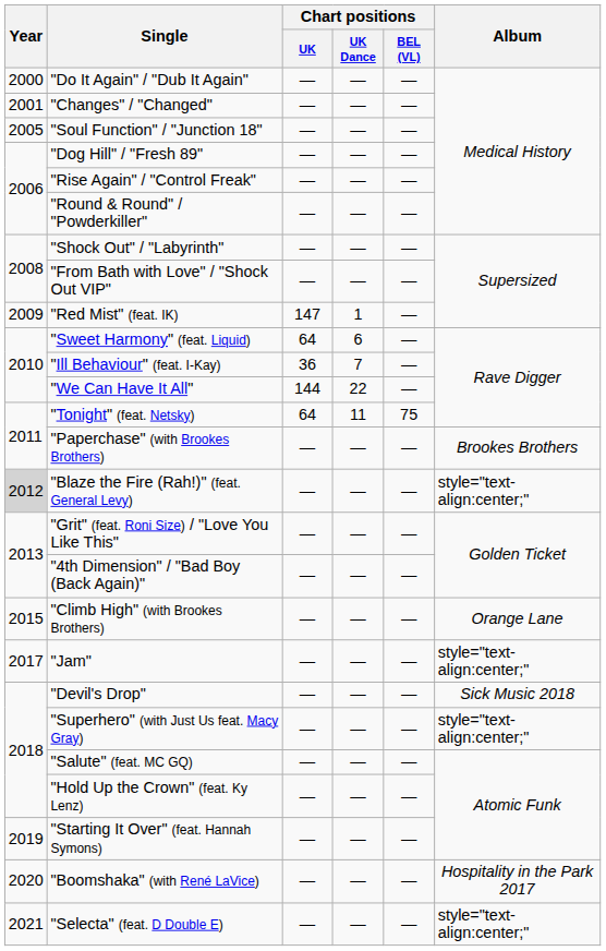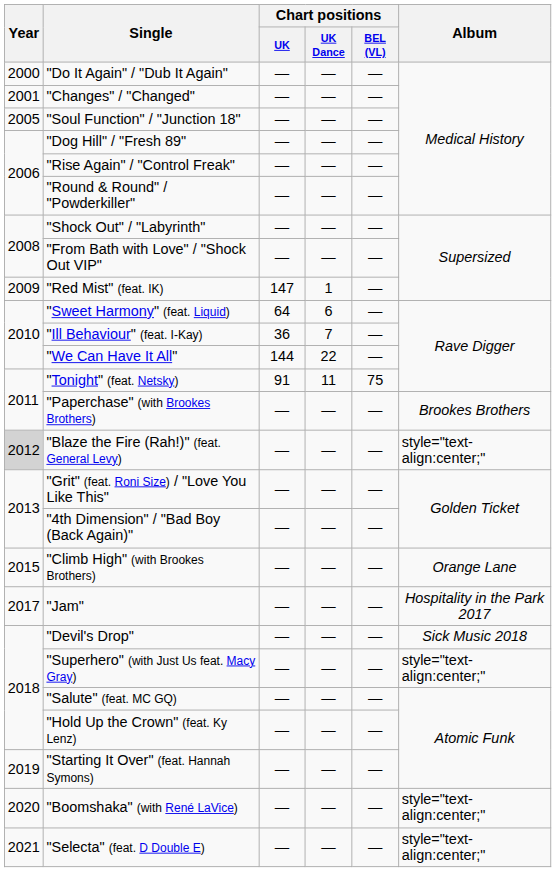"Tonight" (feat. Netsky) | Chart positions / UK: 64 -> 91
"Jam" | Album: style="text-align:center;" -> Hospitality in the Park 2017
"Boomshaka" (with René LaVice) | Album: Hospitality in the Park 2017 -> style="text-align:center;"
